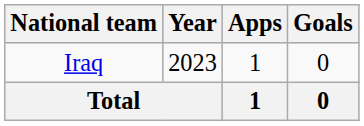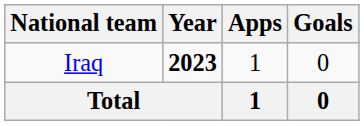Iraq | Year: normal -> bold
